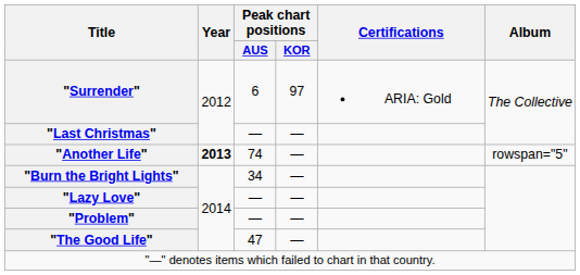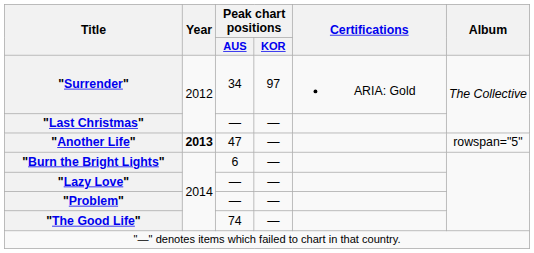"Surrender" | Peak chart positions / AUS: 6 -> 34
"Another Life" | Peak chart positions / AUS: 74 -> 47
"Burn the Bright Lights" | Peak chart positions / AUS: 34 -> 6
"The Good Life" | Peak chart positions / AUS: 47 -> 74
